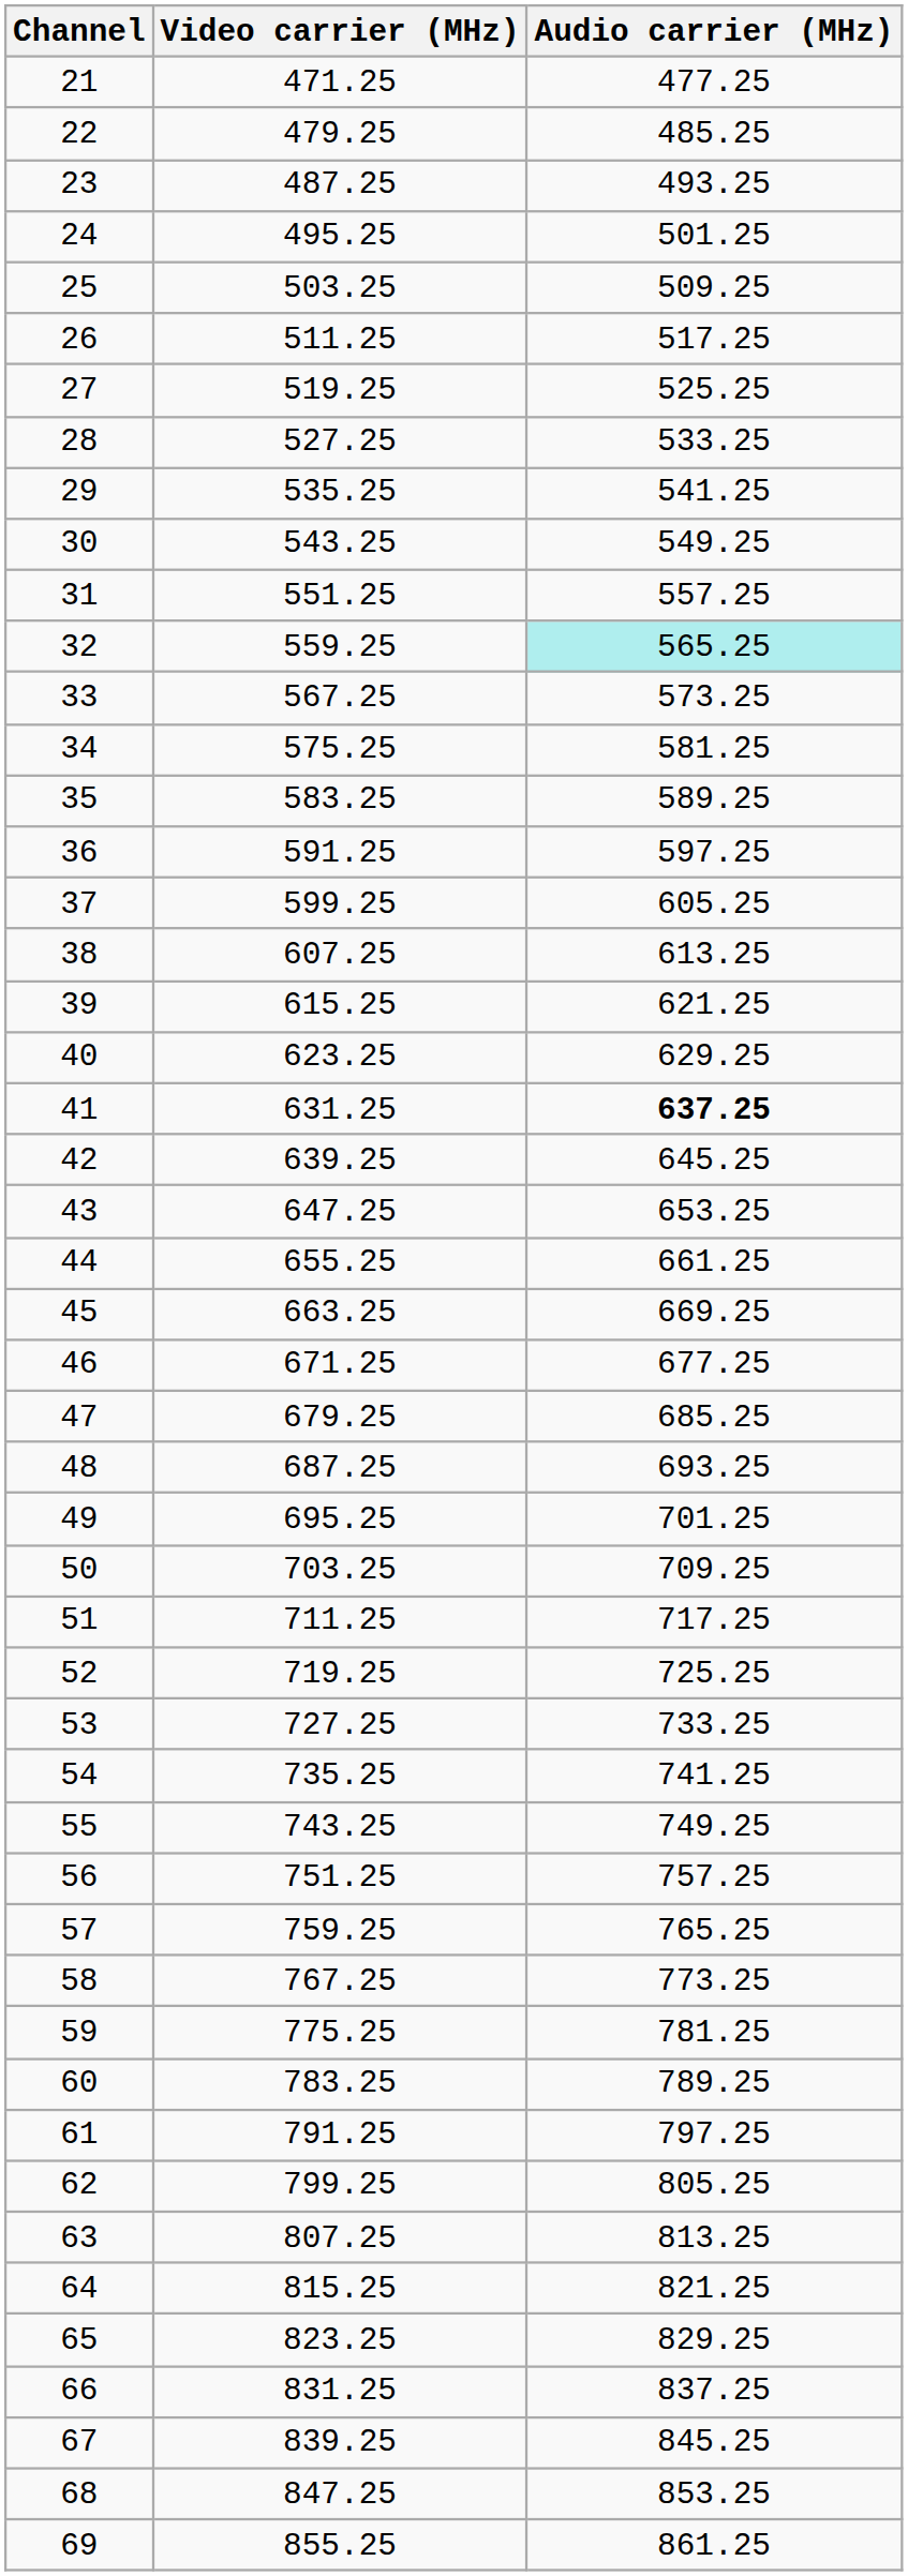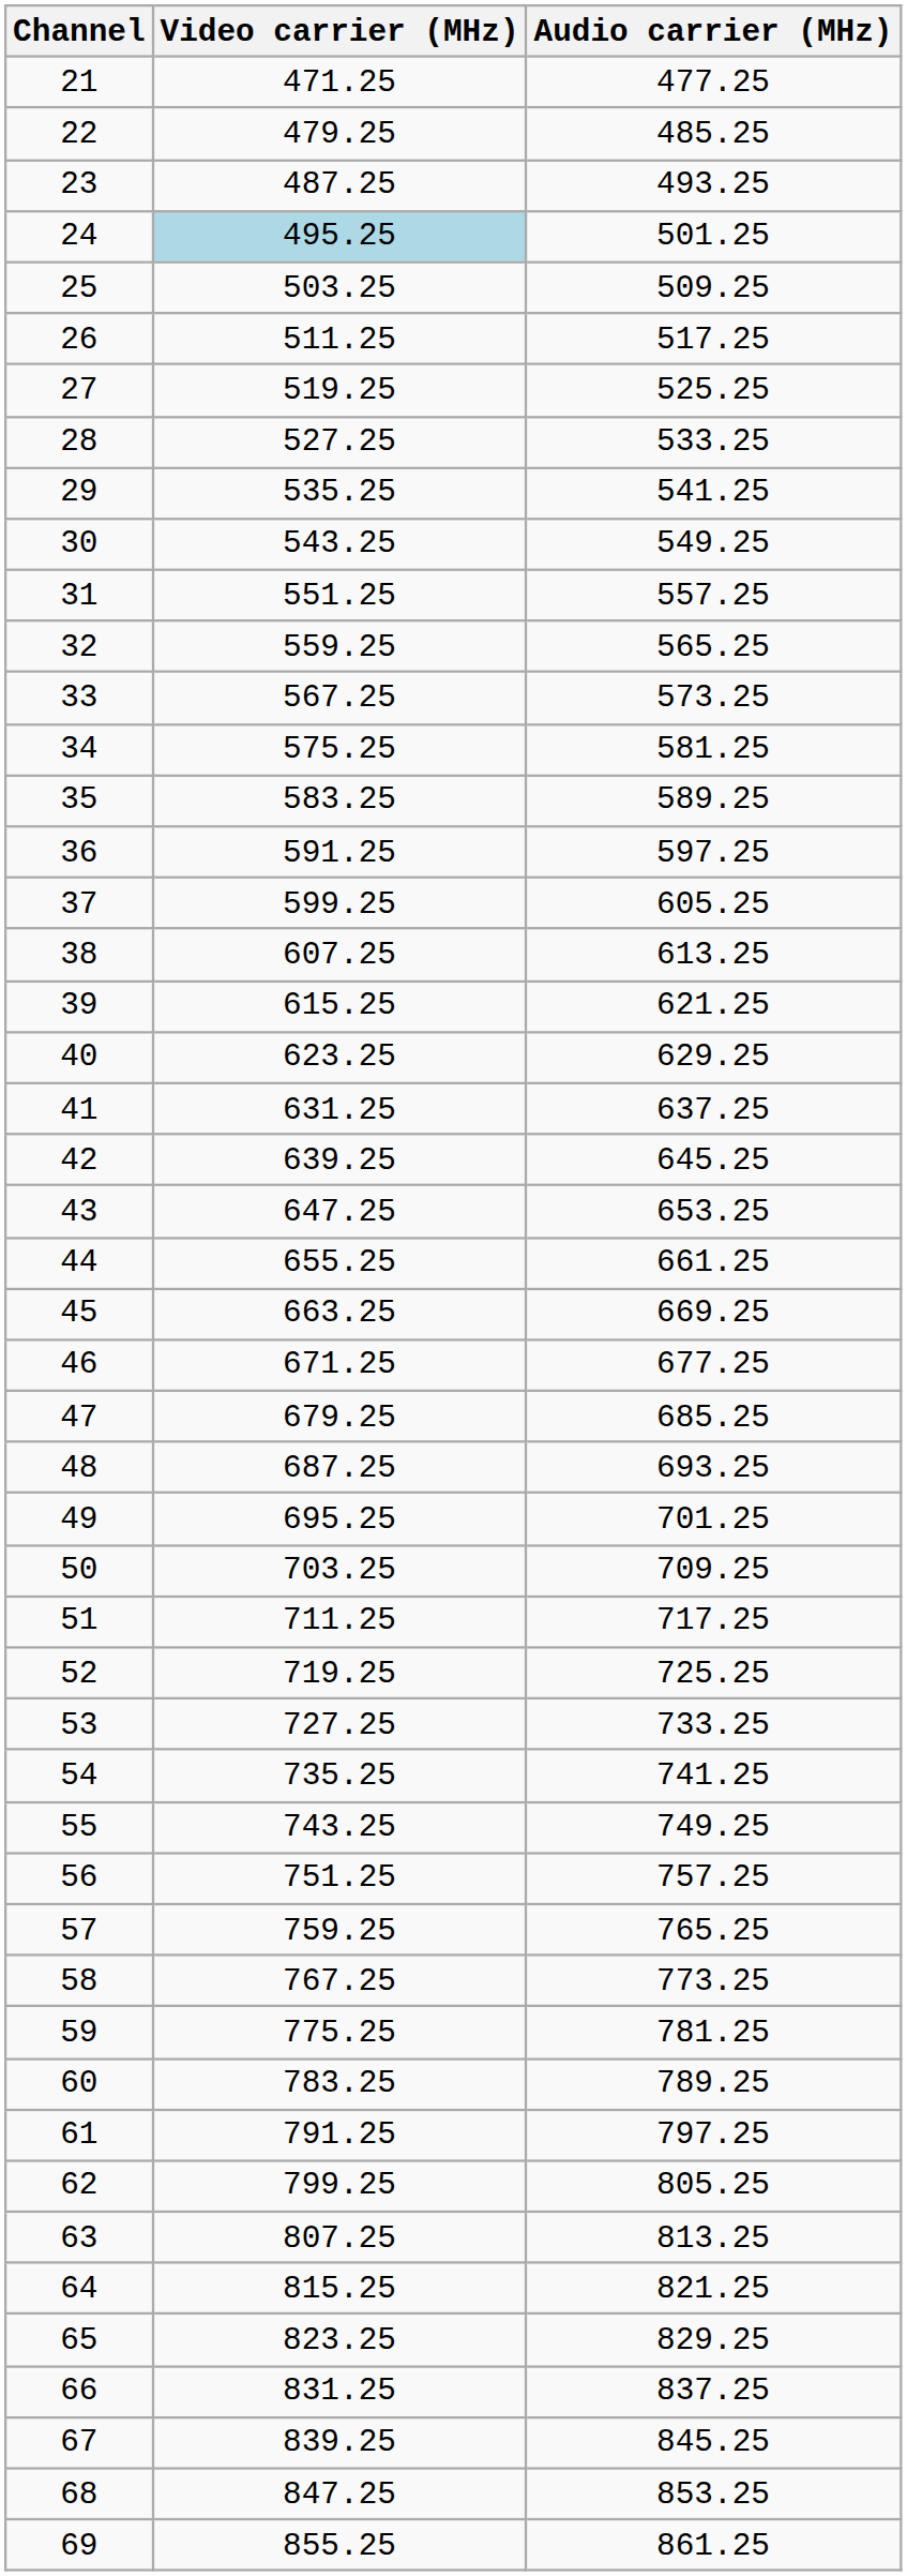24 | Video carrier (MHz): no background -> lightblue background
32 | Audio carrier (MHz): paleturquoise background -> no background
41 | Audio carrier (MHz): bold -> normal
